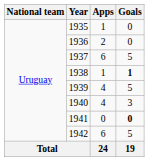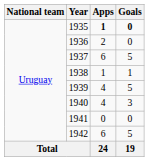1935 | Apps: normal -> bold
1935 | Goals: normal -> bold
1938 | Goals: bold -> normal
1941 | Goals: bold -> normal
